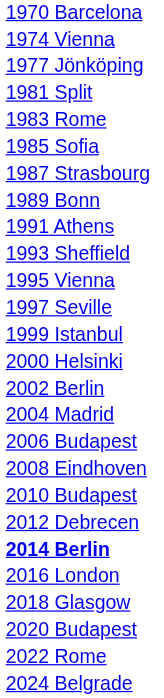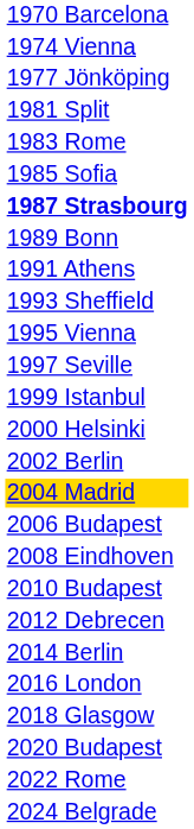1987 Strasbourg | column 1: normal -> bold
2004 Madrid | column 1: no background -> gold background
2014 Berlin | column 1: bold -> normal
